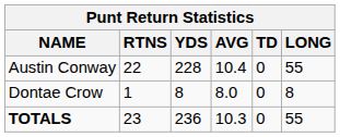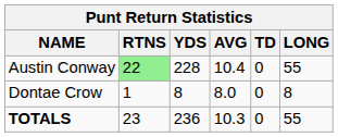Austin Conway | RTNS: no background -> lightgreen background
